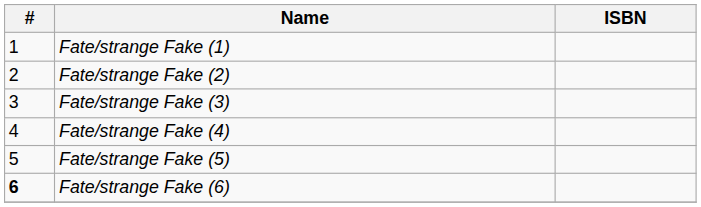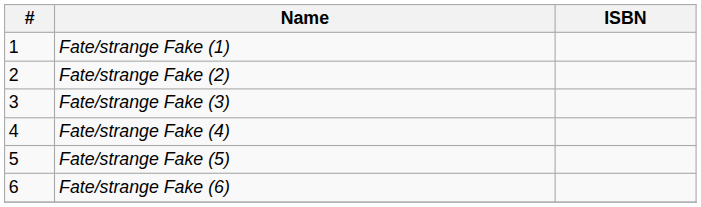Fate/strange Fake (6) | #: bold -> normal
